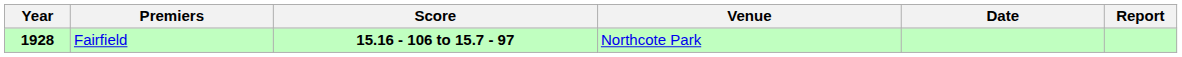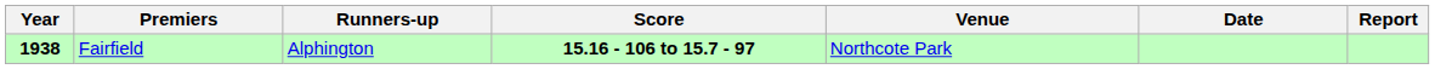+ column: Runners-up | Alphington
Fairfield | Year: 1928 -> 1938
